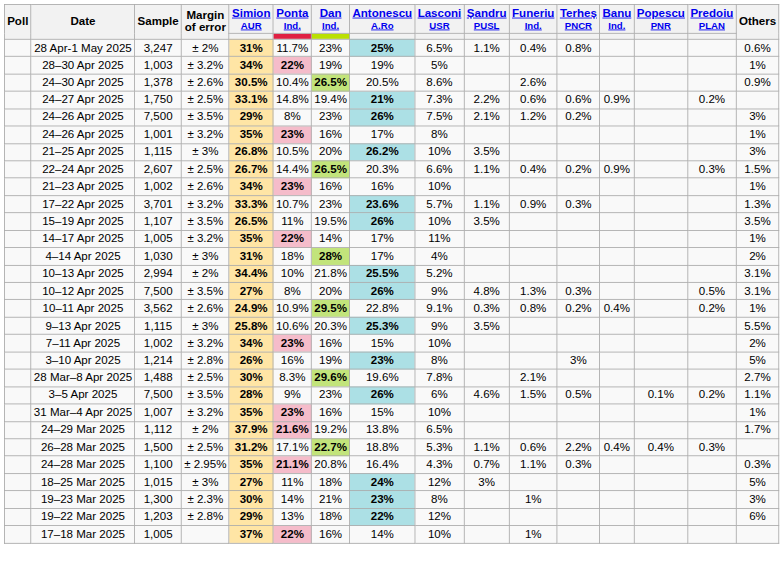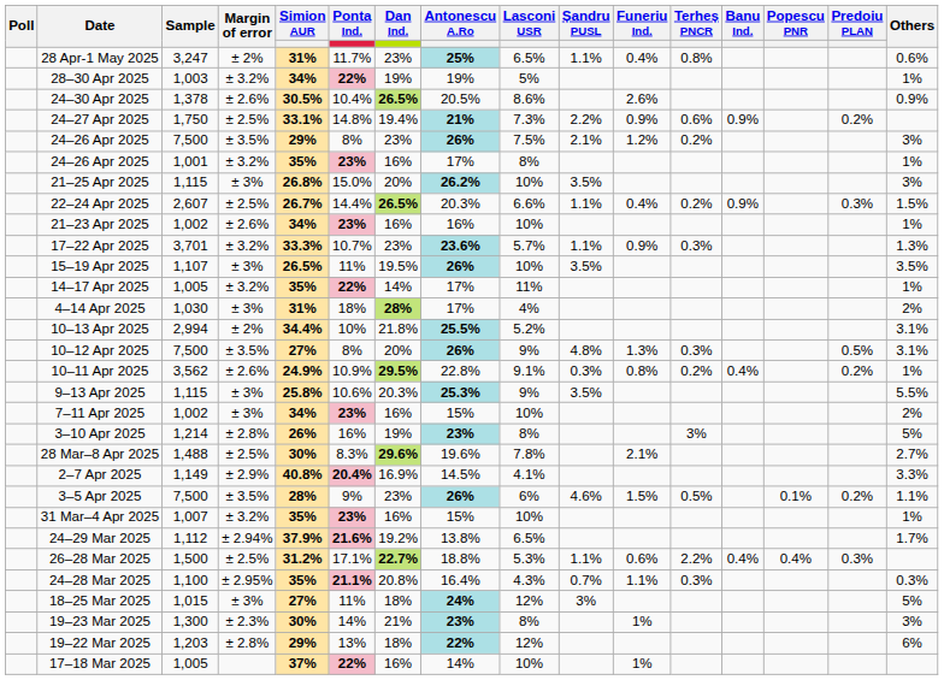24–27 Apr 2025 | Funeriu Ind.: 0.6% -> 0.9%
21–25 Apr 2025 | Ponta Ind.: 10.5% -> 15.0%
15–19 Apr 2025 | Margin of error: ± 3.5% -> ± 3%
7–11 Apr 2025 | Margin of error: ± 3.2% -> ± 3%
+ row: 2–7 Apr 2025 | 1,149 | ± 2.9% | 40.8% | 20.4% | 16.9% | 14.5% | 4.1% | 3.3%
24–29 Mar 2025 | Margin of error: ± 2% -> ± 2.94%
